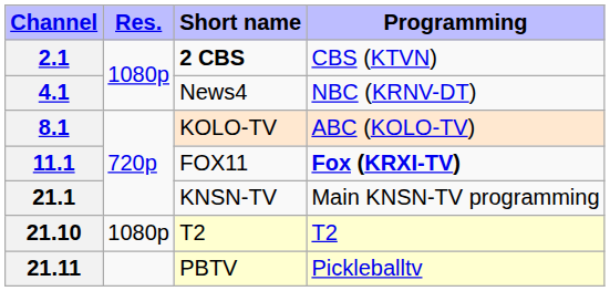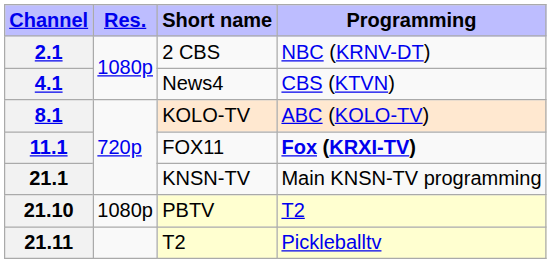2.1 | Short name: bold -> normal
2.1 | Programming: CBS (KTVN) -> NBC (KRNV-DT)
4.1 | Programming: NBC (KRNV-DT) -> CBS (KTVN)
21.10 | Short name: T2 -> PBTV
21.11 | Short name: PBTV -> T2
